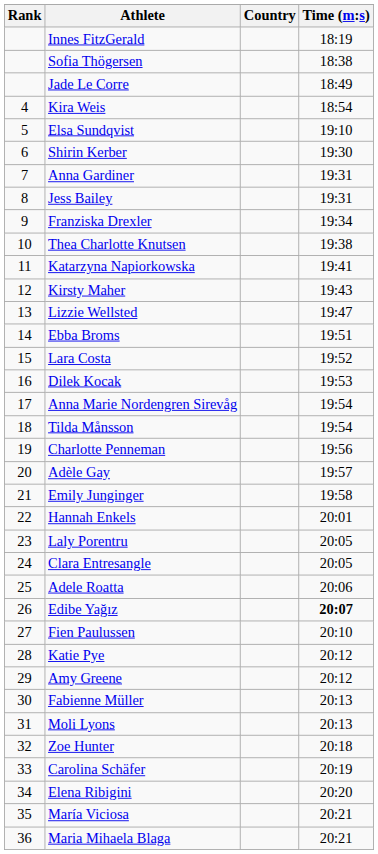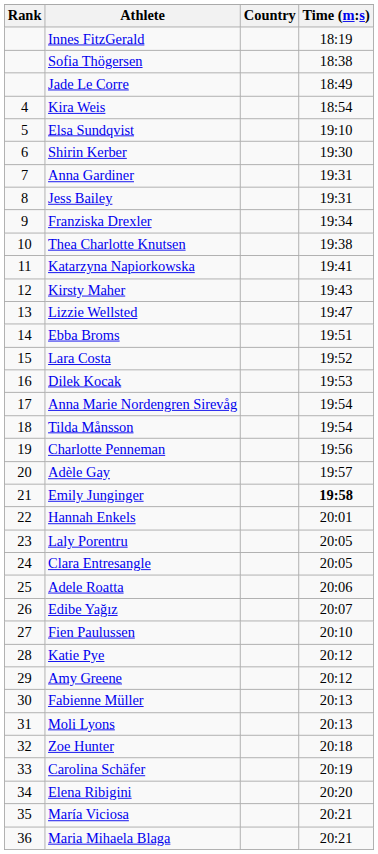Emily Junginger | Time (m:s): normal -> bold
Edibe Yağız | Time (m:s): bold -> normal
